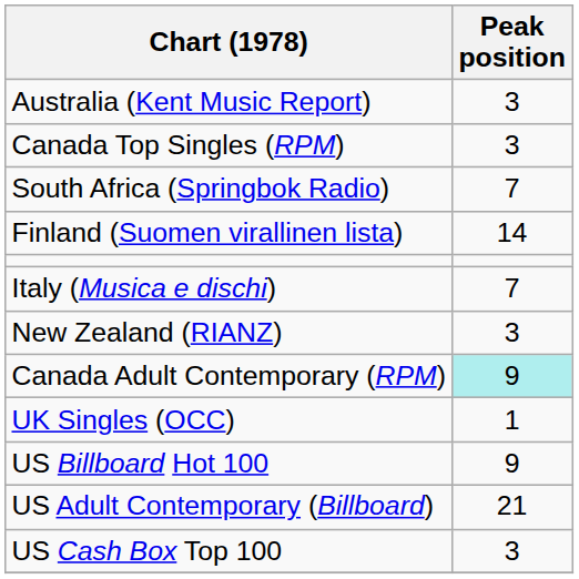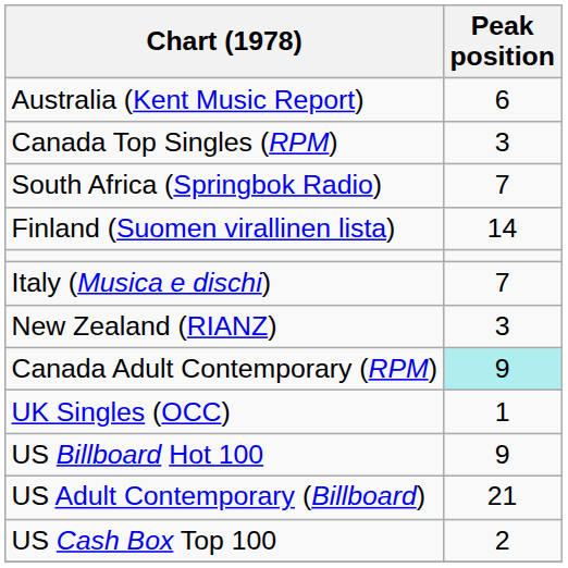row 2 | Peak position: 3 -> 6
row 13 | Peak position: 3 -> 2
